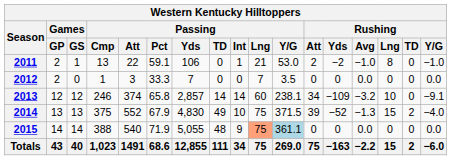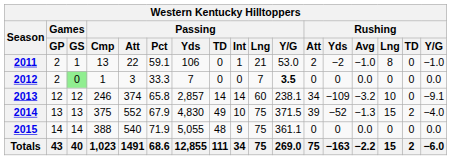2012 | Games / GS: no background -> lightgreen background
2012 | Passing / Y/G: normal -> bold
2015 | Passing / Lng: lightsalmon background -> no background
2015 | Passing / Y/G: lightblue background -> no background
